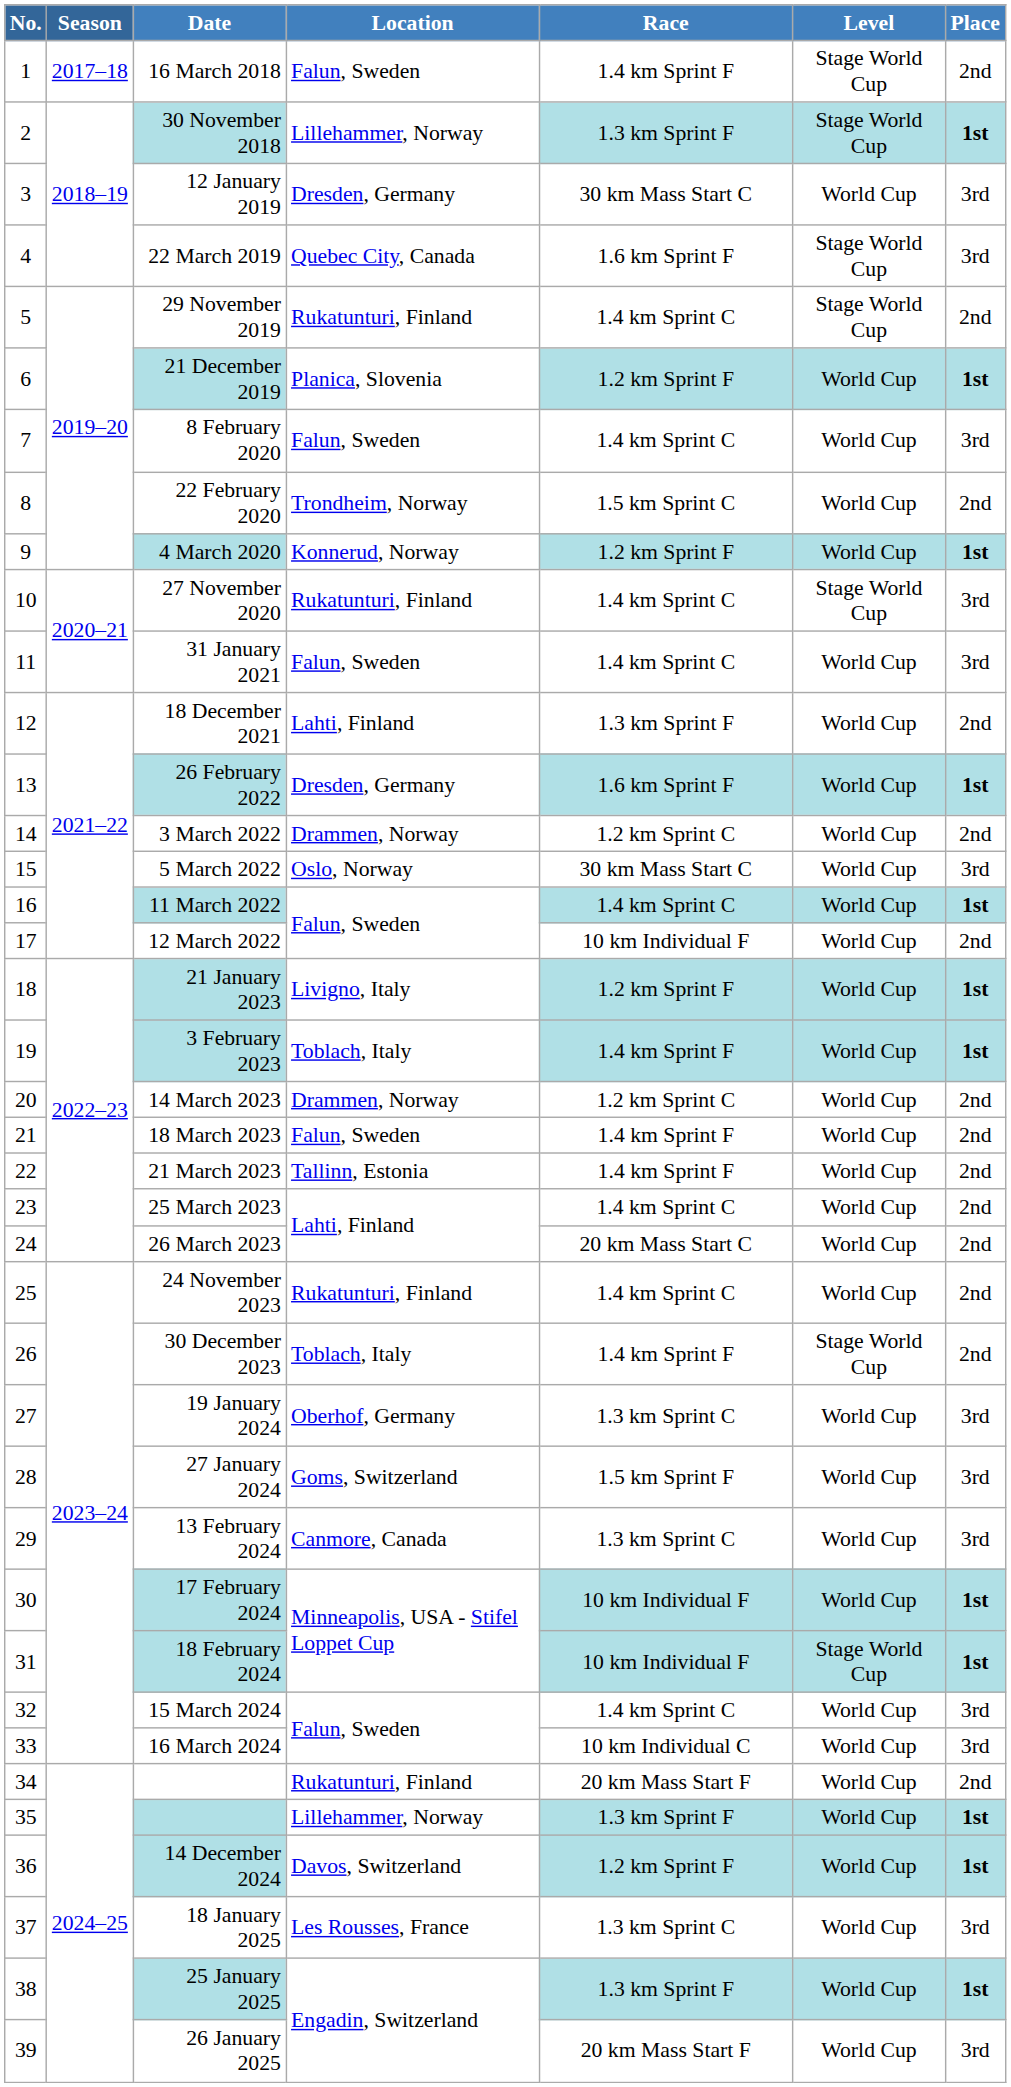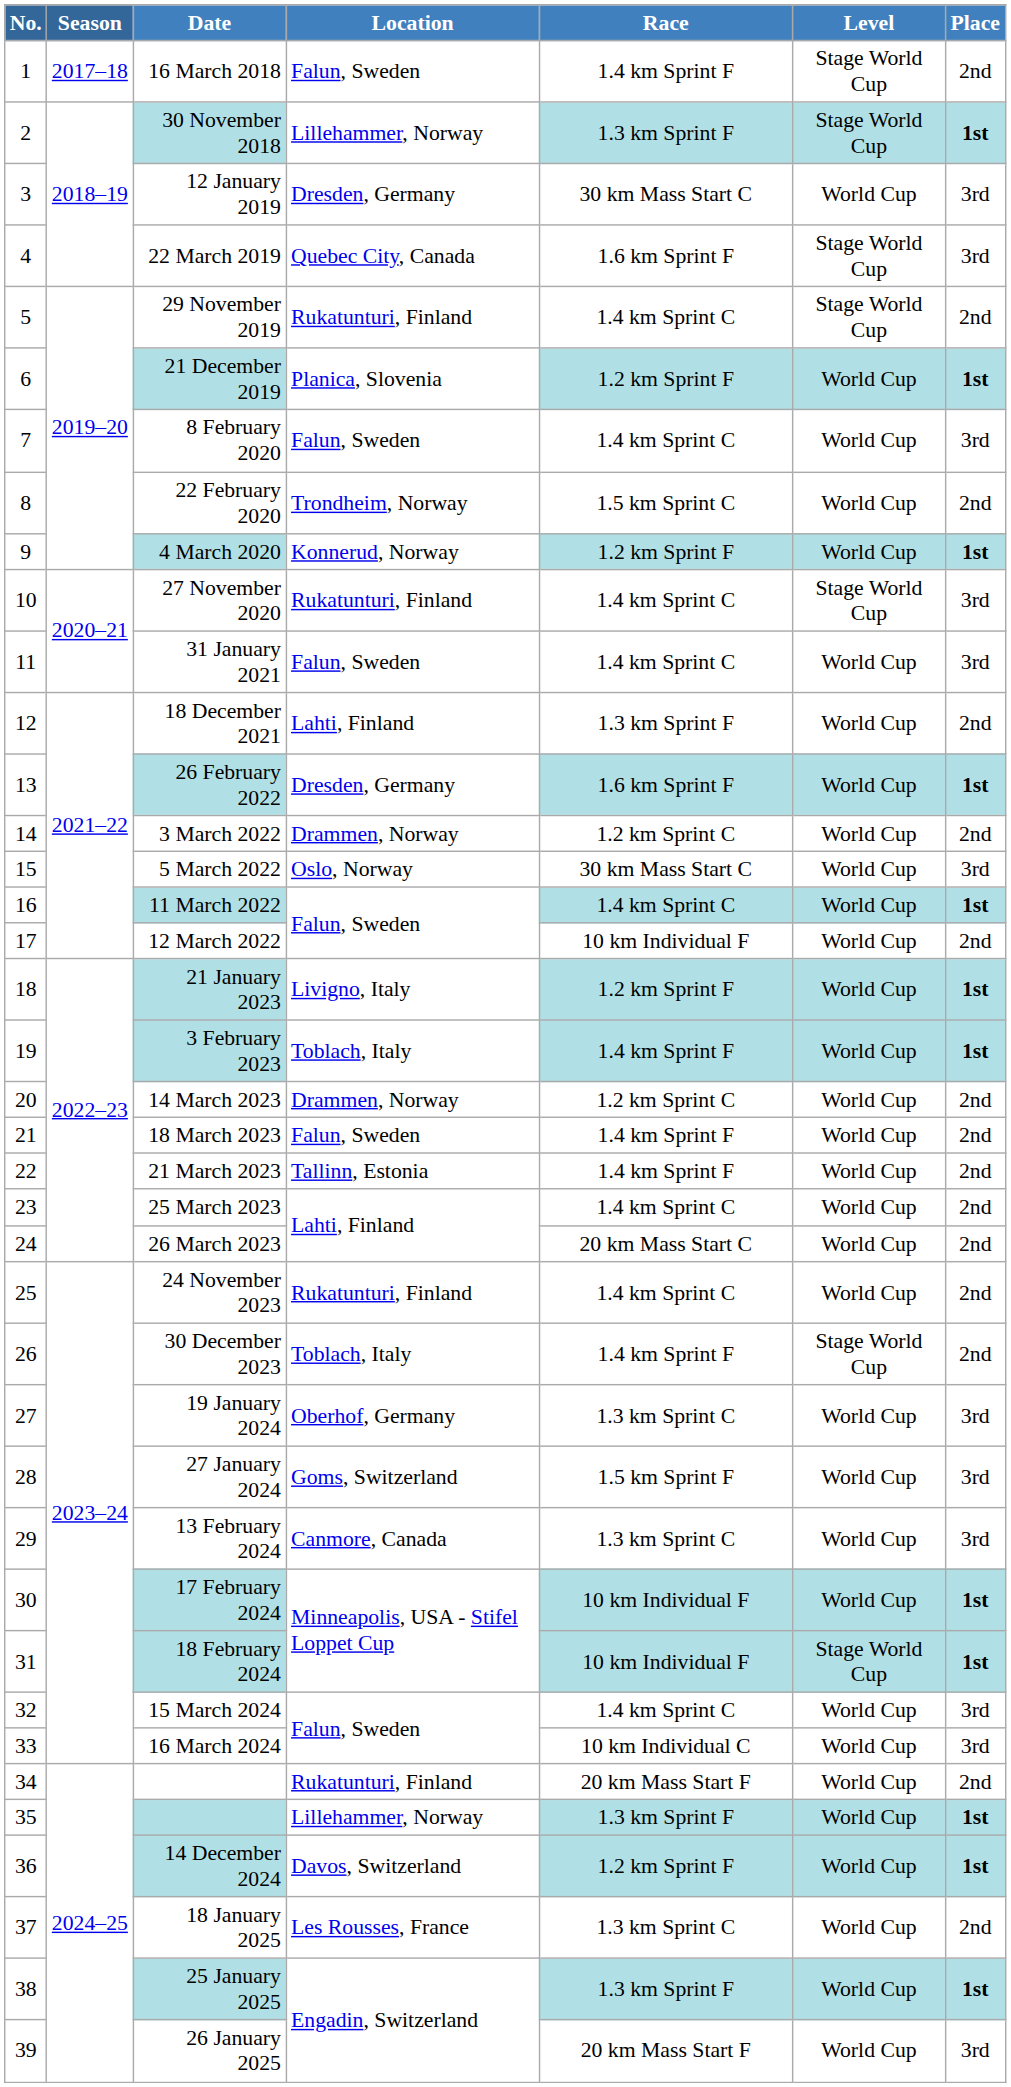18 January 2025 | Place: 3rd -> 2nd
